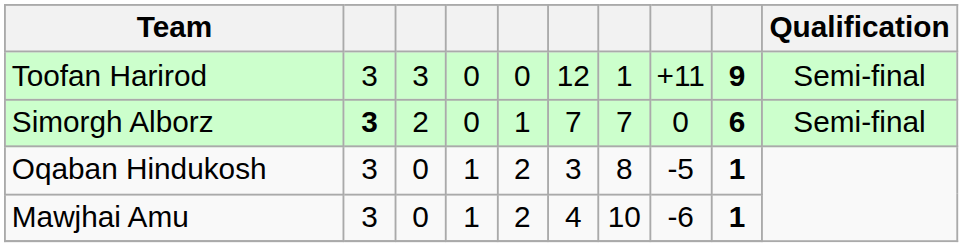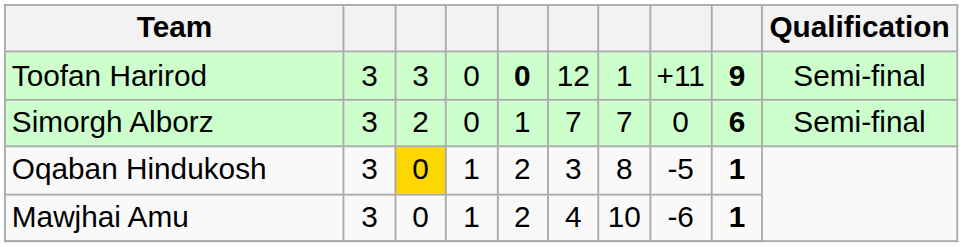Toofan Harirod | column 5: normal -> bold
Simorgh Alborz | column 2: bold -> normal
Oqaban Hindukosh | column 3: no background -> gold background
